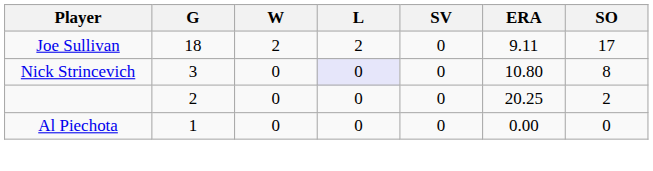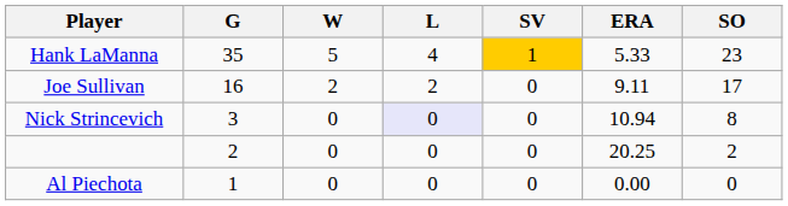+ row: Hank LaManna | 35 | 5 | 4 | 1 | 5.33 | 23
Joe Sullivan | G: 18 -> 16
Nick Strincevich | ERA: 10.80 -> 10.94
